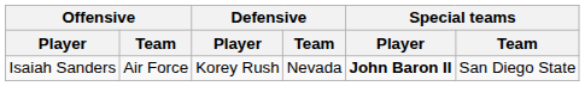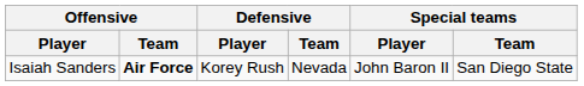Isaiah Sanders | Offensive / Team: normal -> bold
Isaiah Sanders | Special teams / Player: bold -> normal
